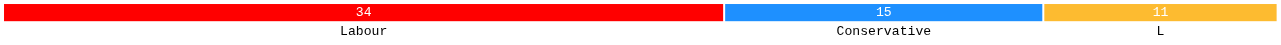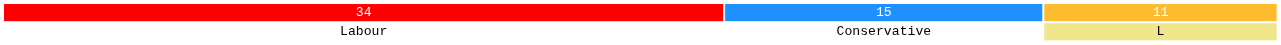Labour | column 3: no background -> khaki background
